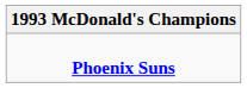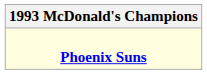row 2 | column 1: no background -> lightyellow background
